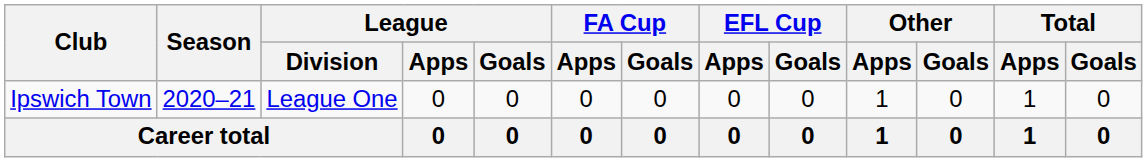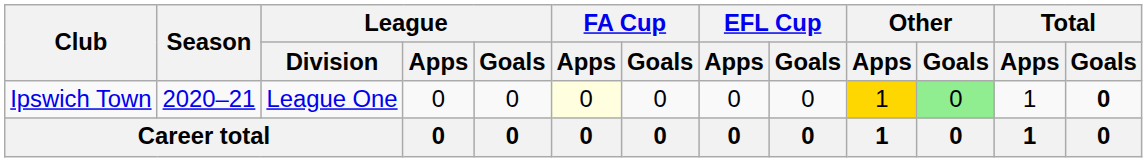Ipswich Town | FA Cup / Apps: no background -> lightyellow background
Ipswich Town | Other / Apps: no background -> gold background
Ipswich Town | Other / Goals: no background -> lightgreen background
Ipswich Town | Total / Goals: normal -> bold
